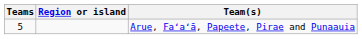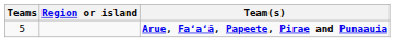Arue, Faʻaʻā, Papeete, Pirae and Punaauia | Team(s): normal -> bold
